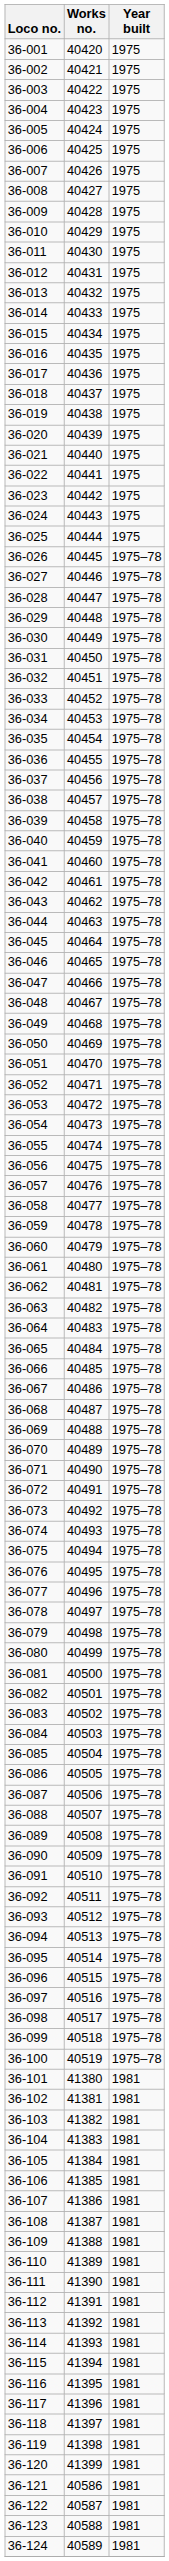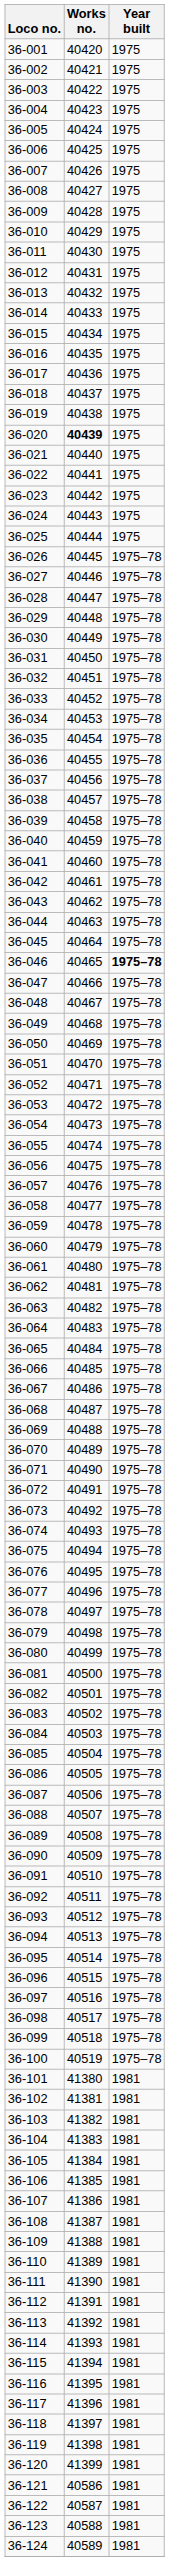36-020 | Works no.: normal -> bold
36-046 | Year built: normal -> bold
